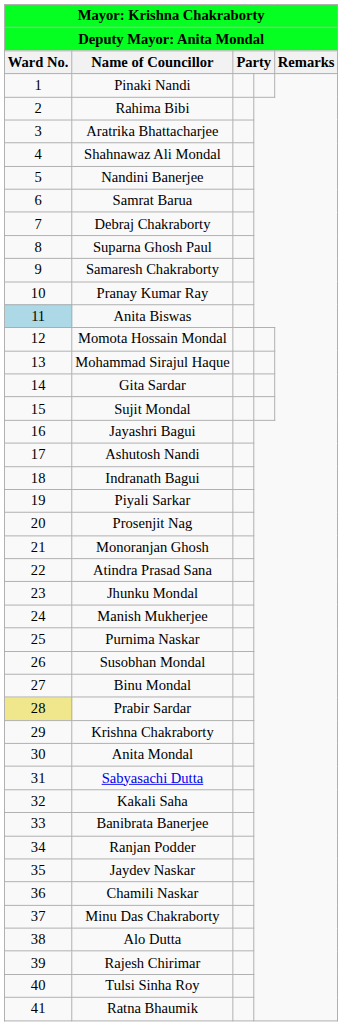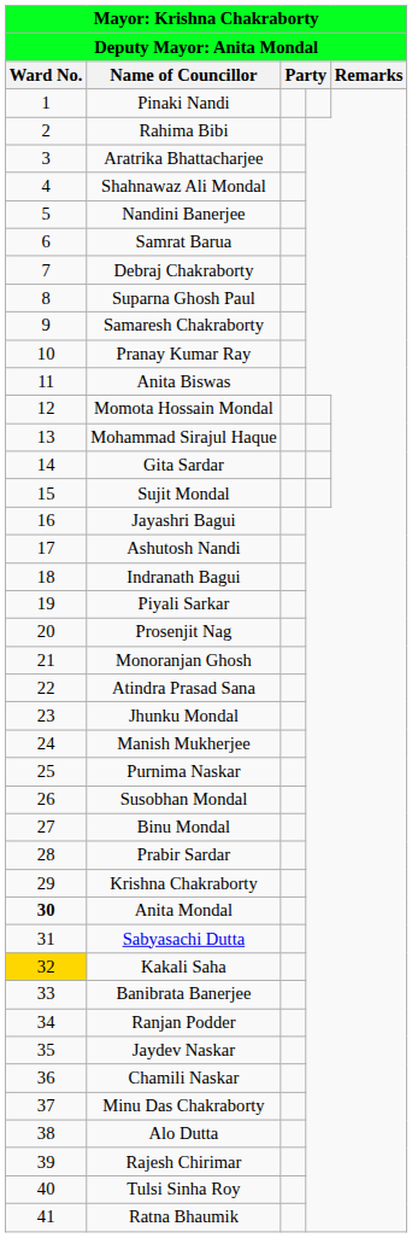Anita Biswas | Ward No.: lightblue background -> no background
Prabir Sardar | Ward No.: khaki background -> no background
Anita Mondal | Ward No.: normal -> bold
Kakali Saha | Ward No.: no background -> gold background
